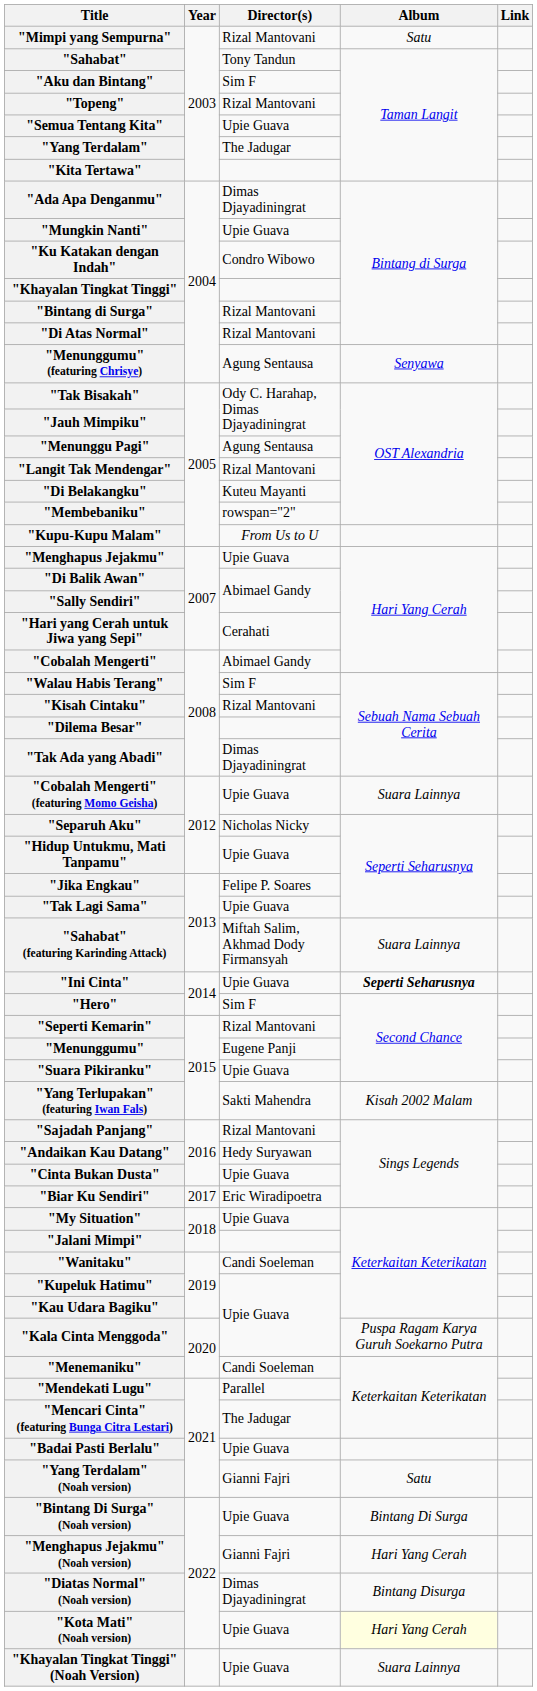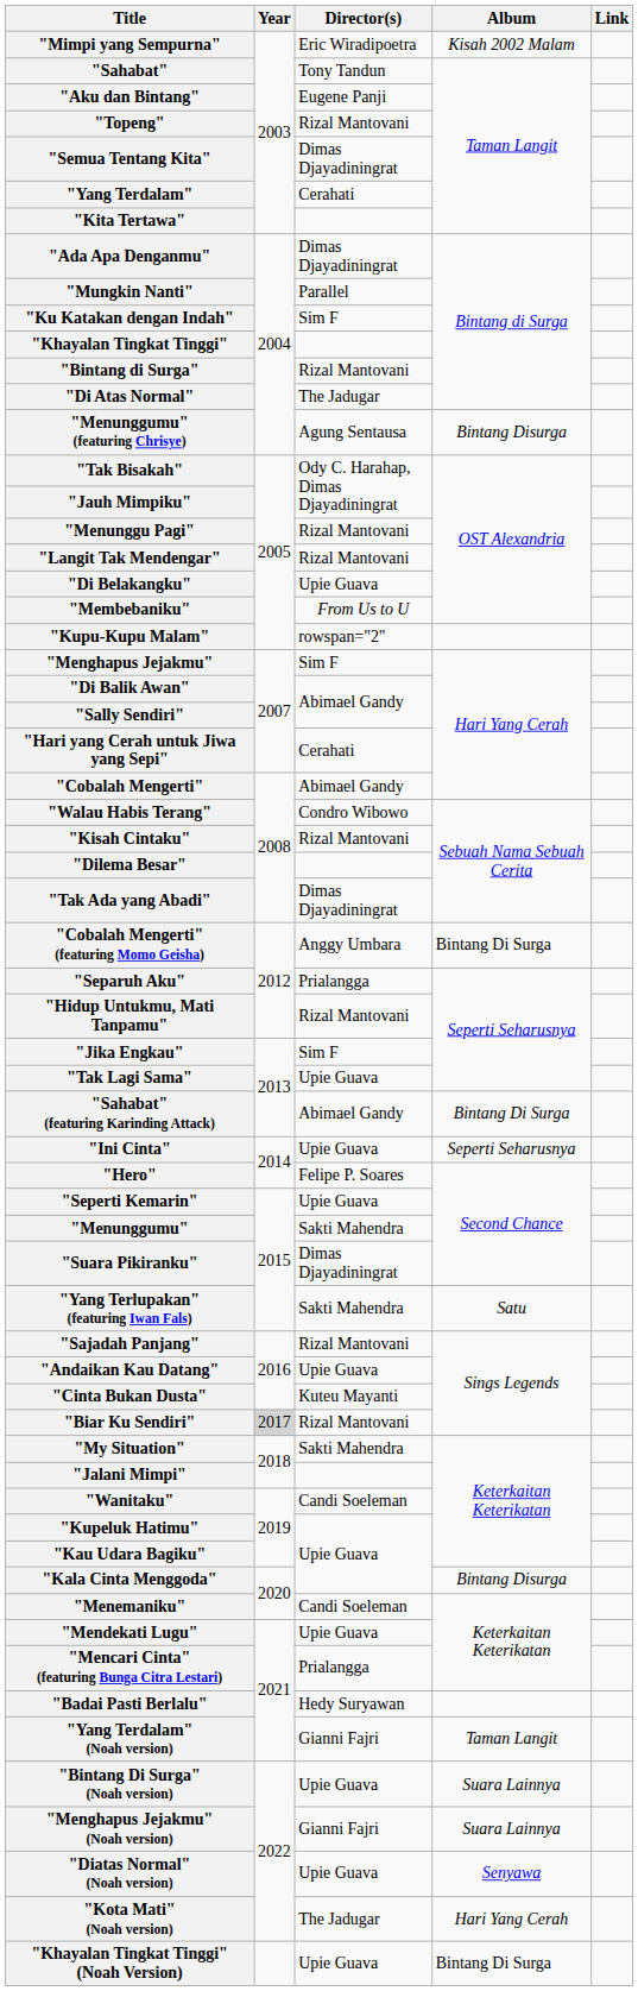"Mimpi yang Sempurna" | Director(s): Rizal Mantovani -> Eric Wiradipoetra
"Mimpi yang Sempurna" | Album: Satu -> Kisah 2002 Malam
"Aku dan Bintang" | Director(s): Sim F -> Eugene Panji
"Semua Tentang Kita" | Director(s): Upie Guava -> Dimas Djayadiningrat
"Yang Terdalam" | Director(s): The Jadugar -> Cerahati
"Mungkin Nanti" | Director(s): Upie Guava -> Parallel
"Ku Katakan dengan Indah" | Director(s): Condro Wibowo -> Sim F
"Di Atas Normal" | Director(s): Rizal Mantovani -> The Jadugar
"Menunggumu" (featuring Chrisye) | Album: Senyawa -> Bintang Disurga
"Menunggu Pagi" | Director(s): Agung Sentausa -> Rizal Mantovani
"Di Belakangku" | Director(s): Kuteu Mayanti -> Upie Guava
"Membebaniku" | Director(s): rowspan="2" -> From Us to U
"Kupu-Kupu Malam" | Director(s): From Us to U -> rowspan="2"
"Menghapus Jejakmu" | Director(s): Upie Guava -> Sim F
"Walau Habis Terang" | Director(s): Sim F -> Condro Wibowo
"Cobalah Mengerti" (featuring Momo Geisha) | Director(s): Upie Guava -> Anggy Umbara
"Cobalah Mengerti" (featuring Momo Geisha) | Album: Suara Lainnya -> Bintang Di Surga
"Separuh Aku" | Director(s): Nicholas Nicky -> Prialangga
"Hidup Untukmu, Mati Tanpamu" | Director(s): Upie Guava -> Rizal Mantovani
"Jika Engkau" | Director(s): Felipe P. Soares -> Sim F
"Sahabat" (featuring Karinding Attack) | Director(s): Miftah Salim, Akhmad Dody Firmansyah -> Abimael Gandy
"Sahabat" (featuring Karinding Attack) | Album: Suara Lainnya -> Bintang Di Surga
"Ini Cinta" | Album: bold -> normal
"Hero" | Director(s): Sim F -> Felipe P. Soares
"Seperti Kemarin" | Director(s): Rizal Mantovani -> Upie Guava
"Menunggumu" | Director(s): Eugene Panji -> Sakti Mahendra
"Suara Pikiranku" | Director(s): Upie Guava -> Dimas Djayadiningrat
"Yang Terlupakan" (featuring Iwan Fals) | Album: Kisah 2002 Malam -> Satu
"Andaikan Kau Datang" | Director(s): Hedy Suryawan -> Upie Guava
"Cinta Bukan Dusta" | Director(s): Upie Guava -> Kuteu Mayanti
"Biar Ku Sendiri" | Year: no background -> lightgrey background
"Biar Ku Sendiri" | Director(s): Eric Wiradipoetra -> Rizal Mantovani
"My Situation" | Director(s): Upie Guava -> Sakti Mahendra
"Kala Cinta Menggoda" | Album: Puspa Ragam Karya Guruh Soekarno Putra -> Bintang Disurga
"Mendekati Lugu" | Director(s): Parallel -> Upie Guava
"Mencari Cinta" (featuring Bunga Citra Lestari) | Director(s): The Jadugar -> Prialangga
"Badai Pasti Berlalu" | Director(s): Upie Guava -> Hedy Suryawan
"Yang Terdalam" (Noah version) | Album: Satu -> Taman Langit
"Bintang Di Surga" (Noah version) | Album: Bintang Di Surga -> Suara Lainnya
"Menghapus Jejakmu" (Noah version) | Album: Hari Yang Cerah -> Suara Lainnya
"Diatas Normal" (Noah version) | Director(s): Dimas Djayadiningrat -> Upie Guava
"Diatas Normal" (Noah version) | Album: Bintang Disurga -> Senyawa
"Kota Mati" (Noah version) | Director(s): Upie Guava -> The Jadugar
"Kota Mati" (Noah version) | Album: lightyellow background -> no background
"Khayalan Tingkat Tinggi" (Noah Version) | Album: Suara Lainnya -> Bintang Di Surga
